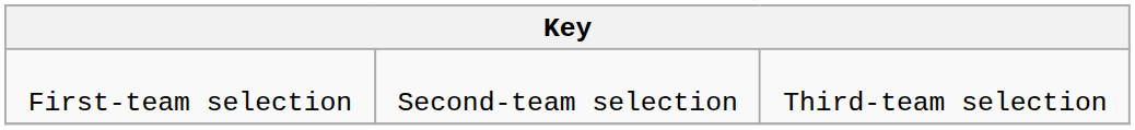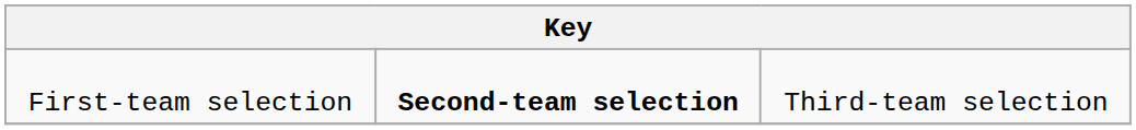First-team selection | column 2: normal -> bold
